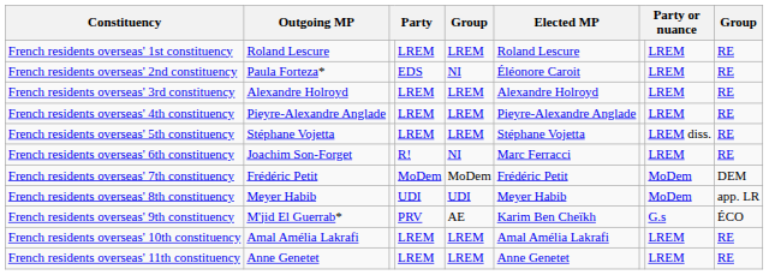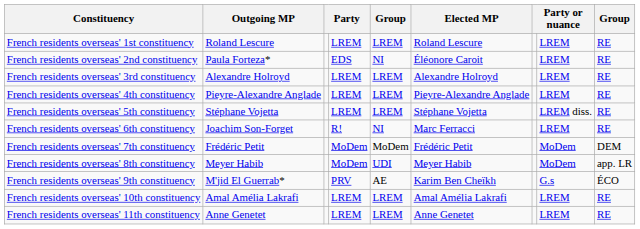French residents overseas' 8th constituency | column 4: UDI -> MoDem
